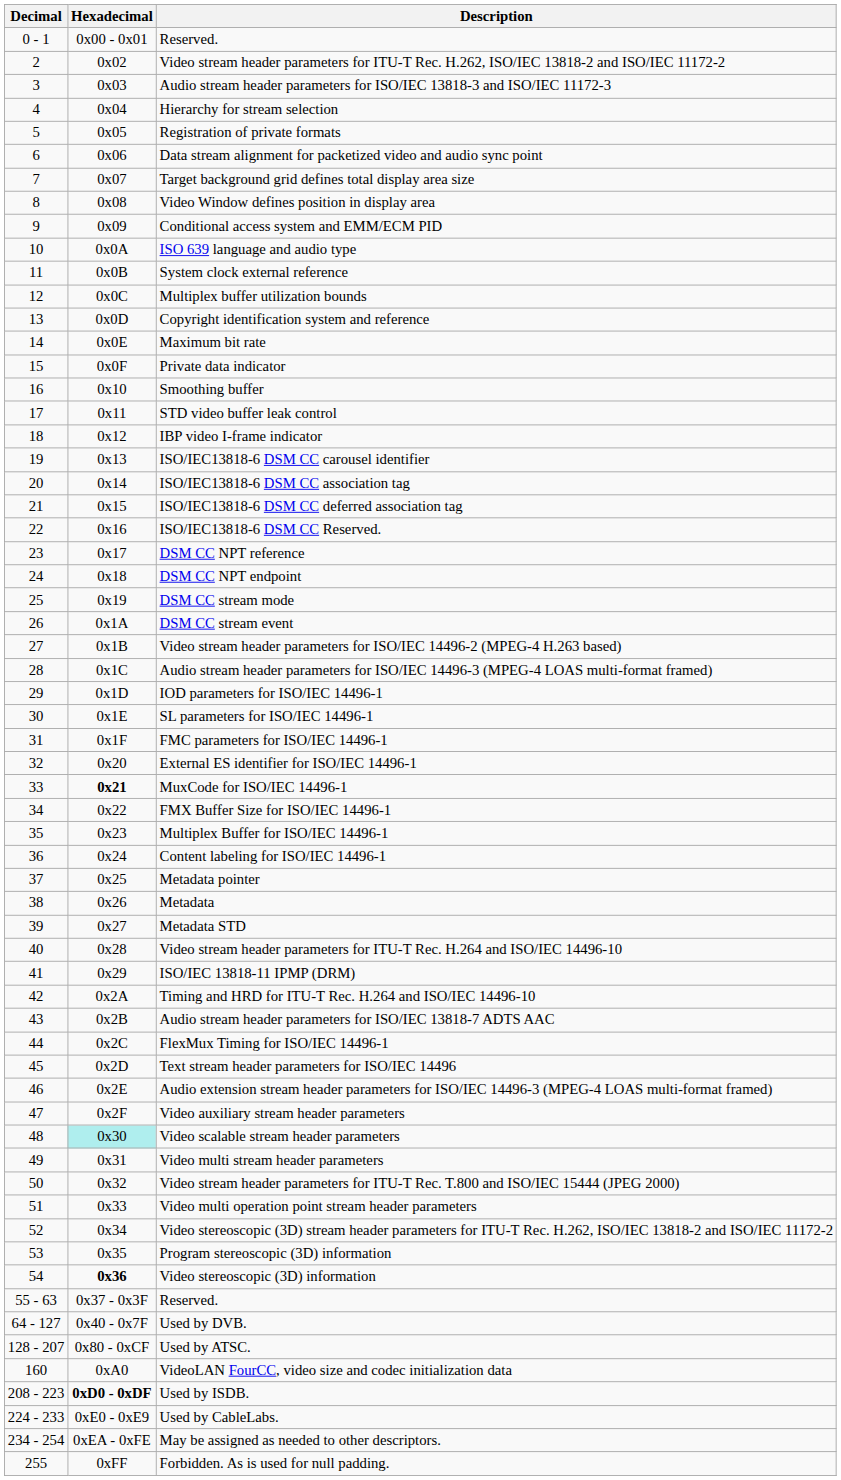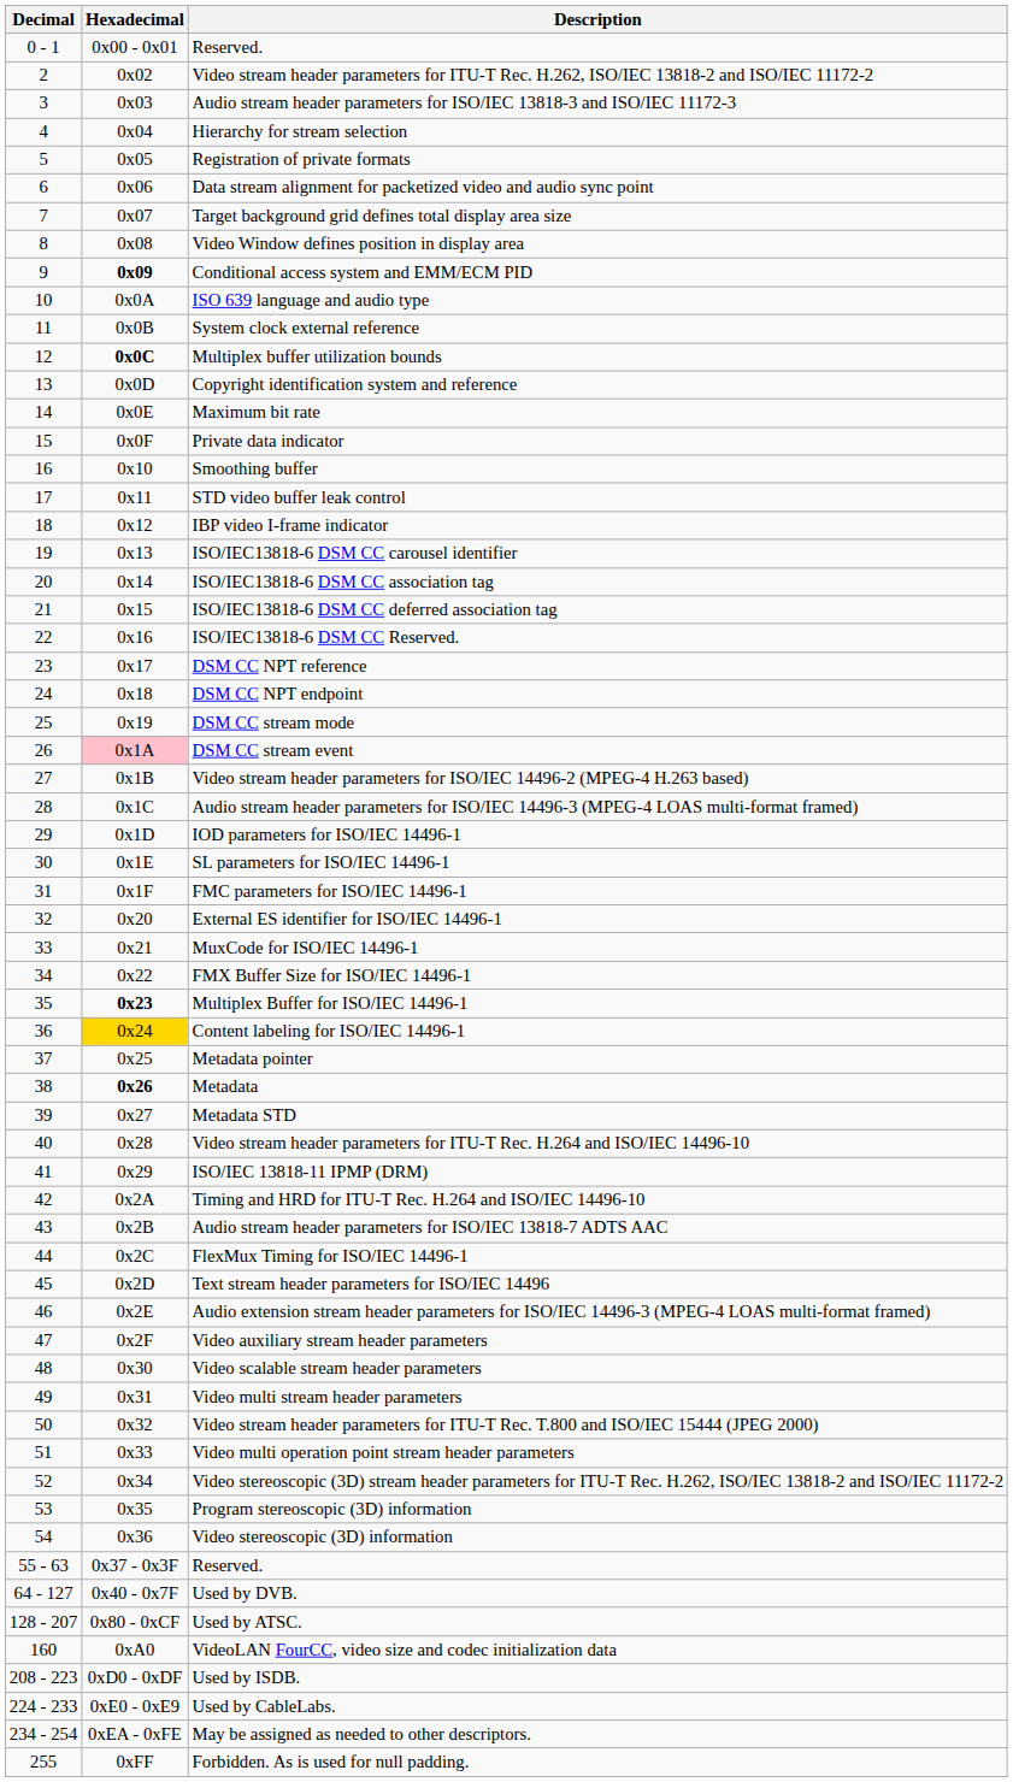Conditional access system and EMM/ECM PID | Hexadecimal: normal -> bold
Multiplex buffer utilization bounds | Hexadecimal: normal -> bold
DSM CC stream event | Hexadecimal: no background -> pink background
MuxCode for ISO/IEC 14496-1 | Hexadecimal: bold -> normal
Multiplex Buffer for ISO/IEC 14496-1 | Hexadecimal: normal -> bold
Content labeling for ISO/IEC 14496-1 | Hexadecimal: no background -> gold background
Metadata | Hexadecimal: normal -> bold
Video scalable stream header parameters | Hexadecimal: paleturquoise background -> no background
Video stereoscopic (3D) information | Hexadecimal: bold -> normal
Used by ISDB. | Hexadecimal: bold -> normal
